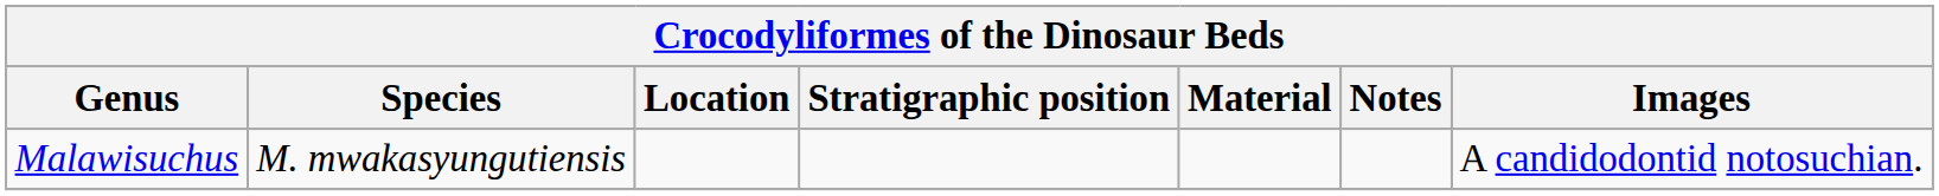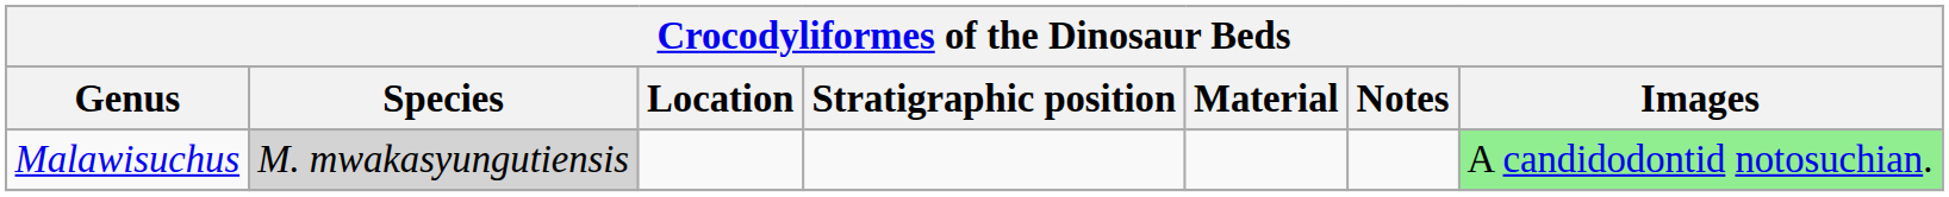Malawisuchus | Species: no background -> lightgrey background
Malawisuchus | Images: no background -> lightgreen background
